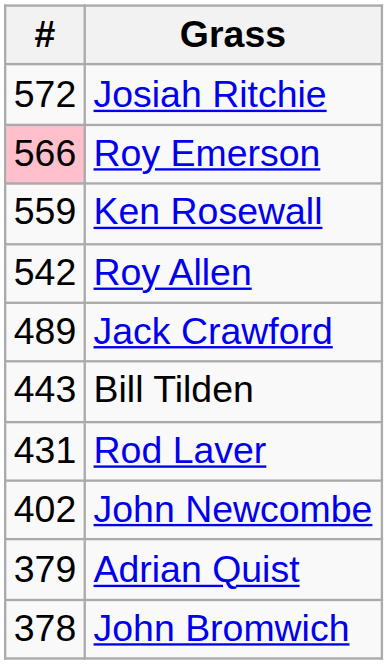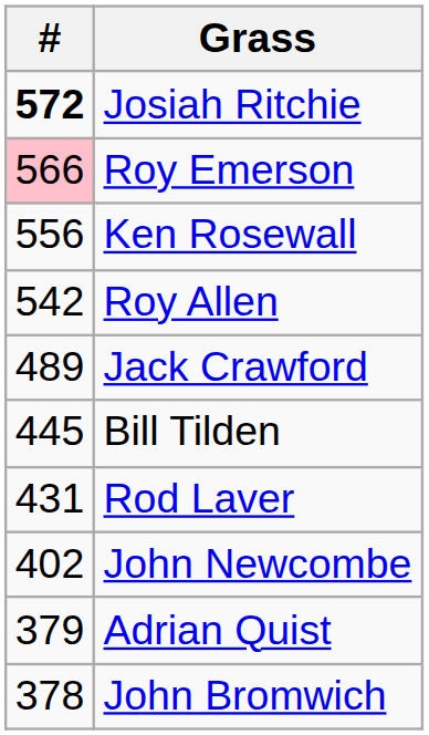Josiah Ritchie | #: normal -> bold
Ken Rosewall | #: 559 -> 556
Bill Tilden | #: 443 -> 445
